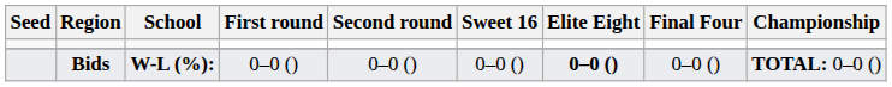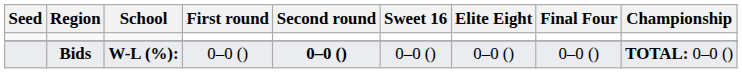Bids | Second round: normal -> bold
Bids | Elite Eight: bold -> normal
